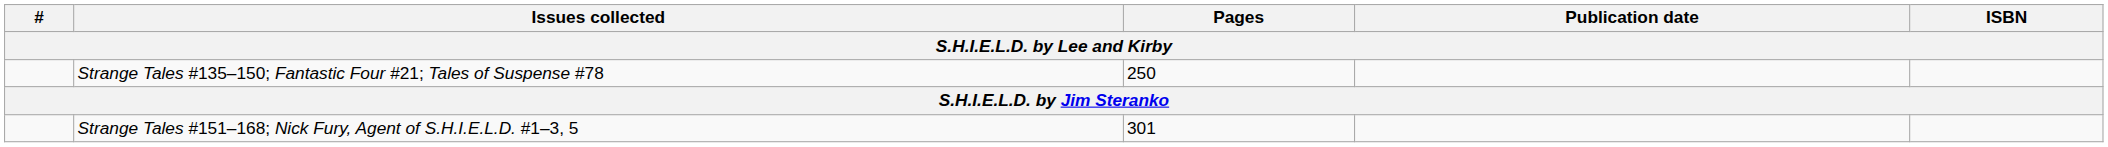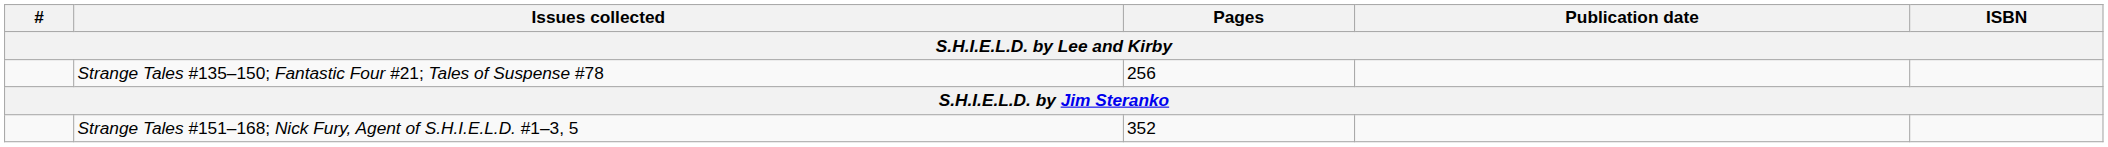row 3 | Pages: 250 -> 256
row 5 | Pages: 301 -> 352
